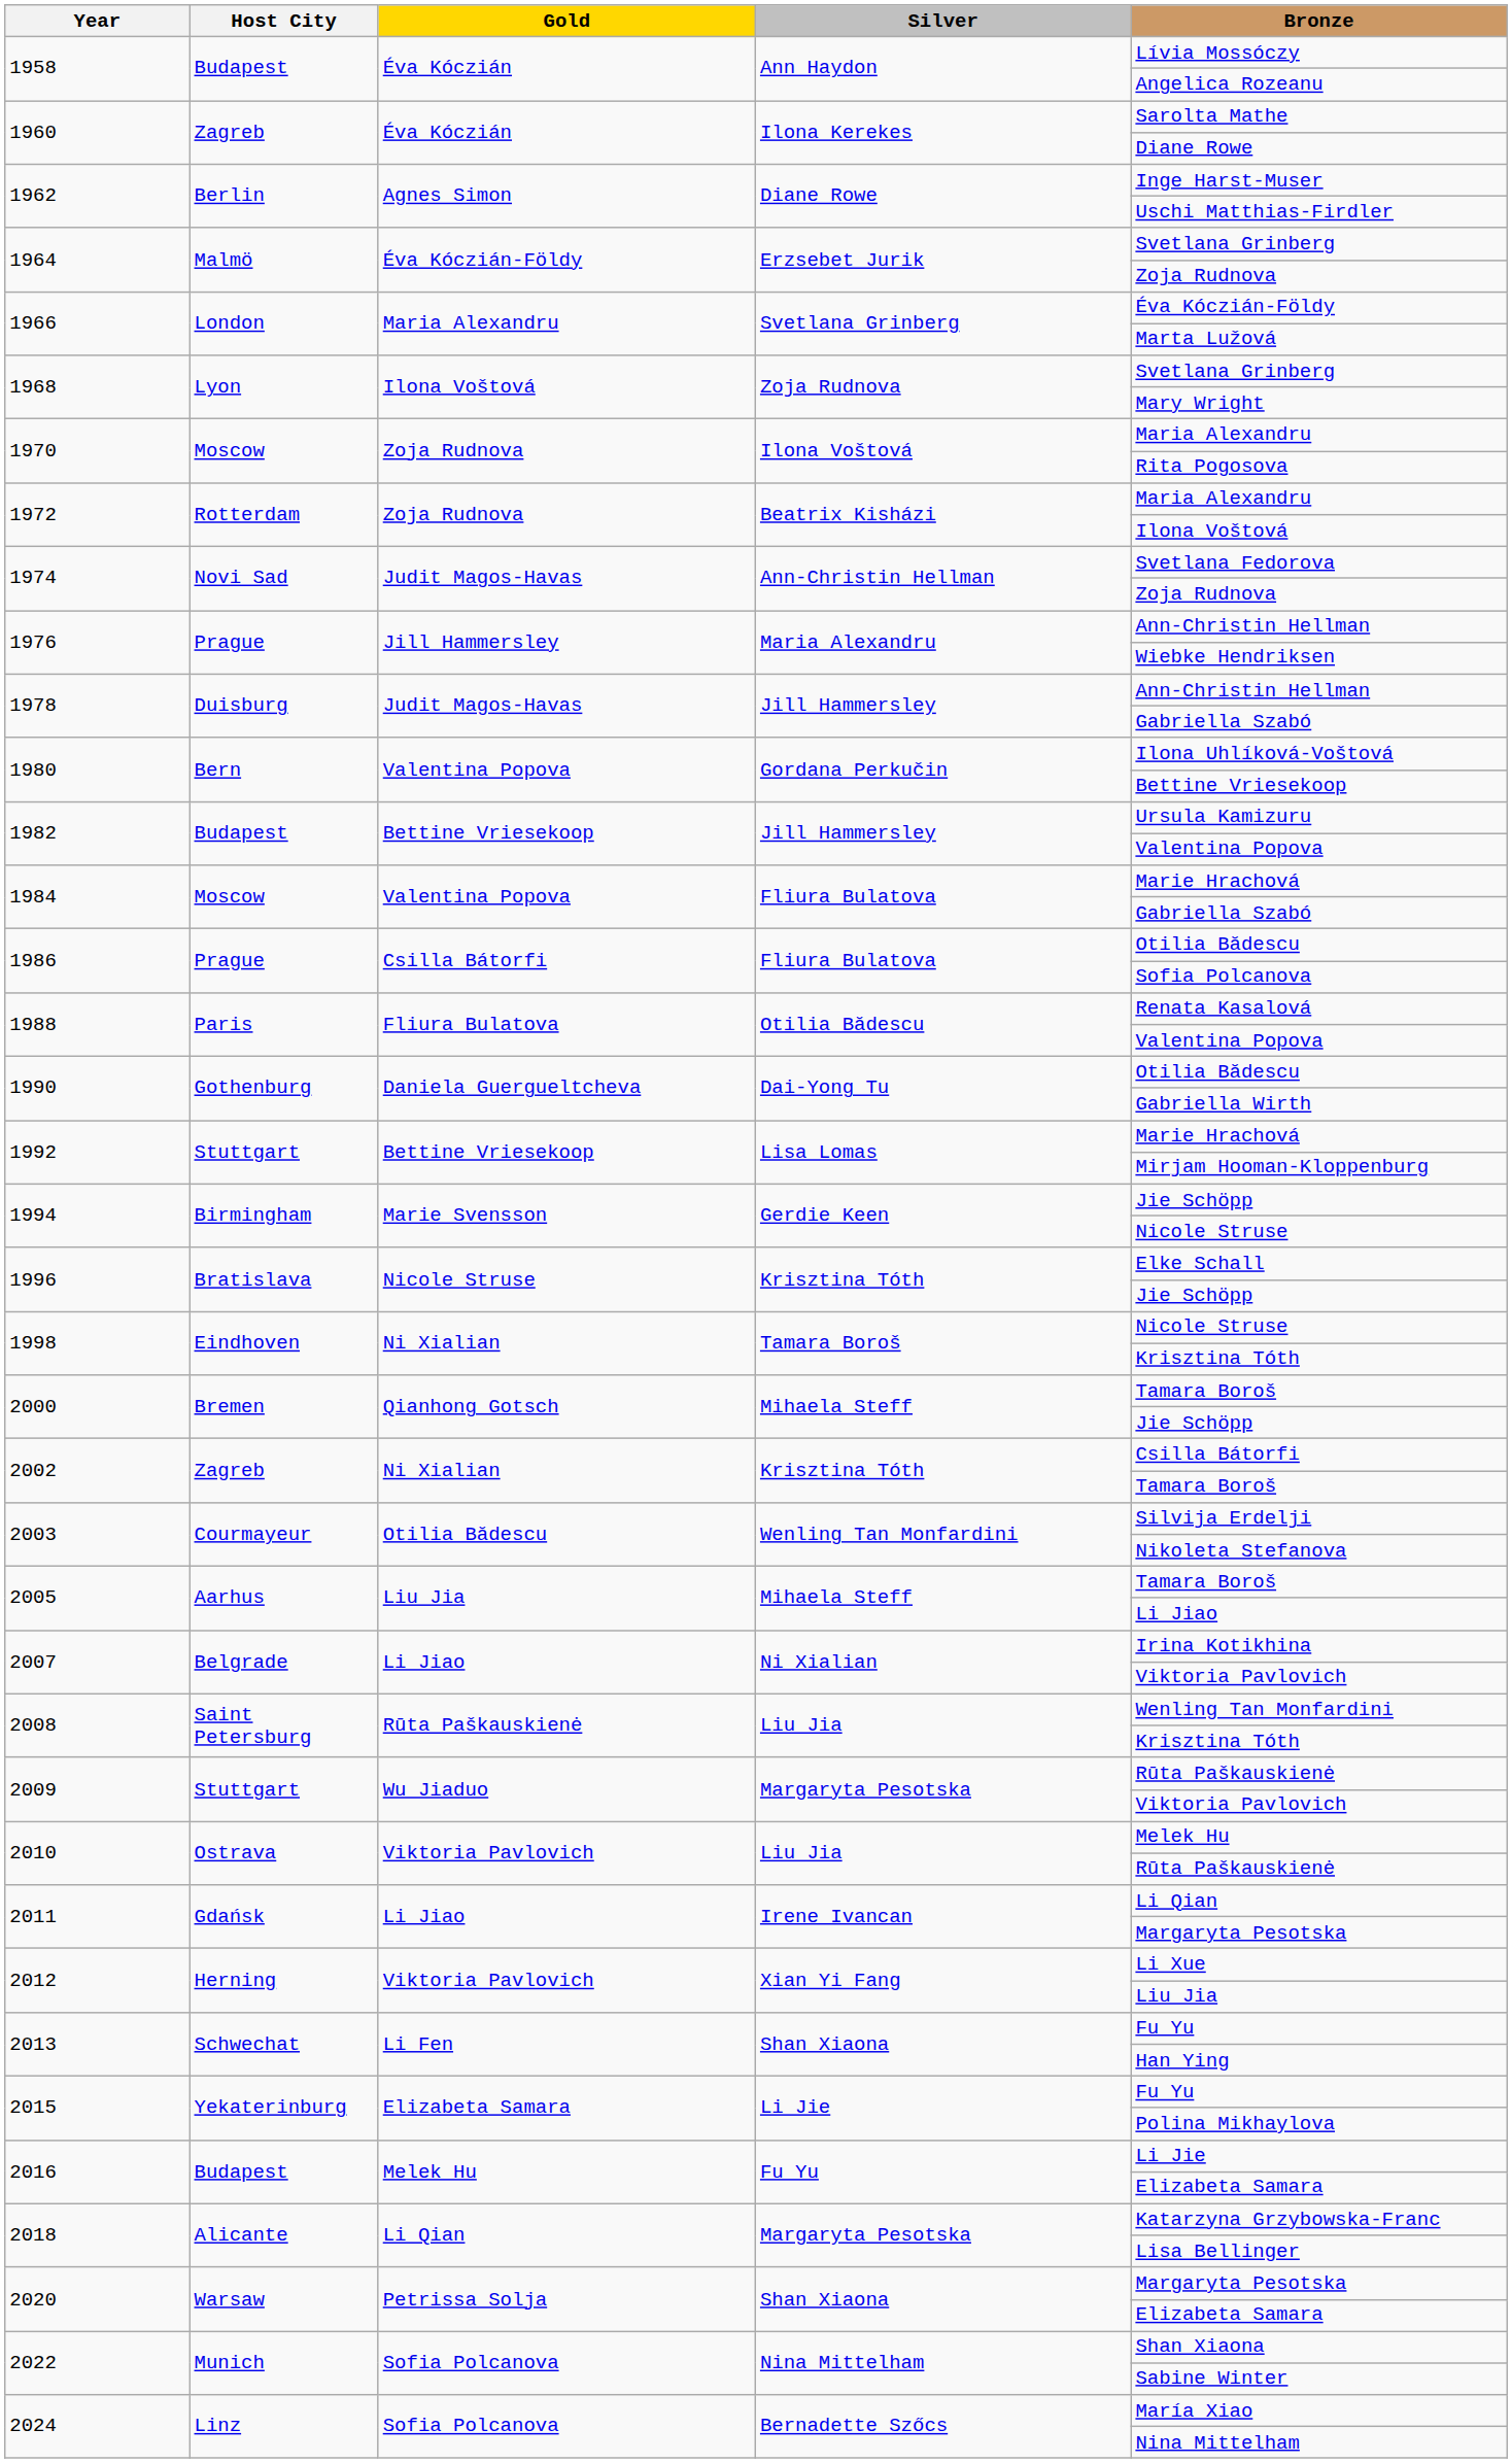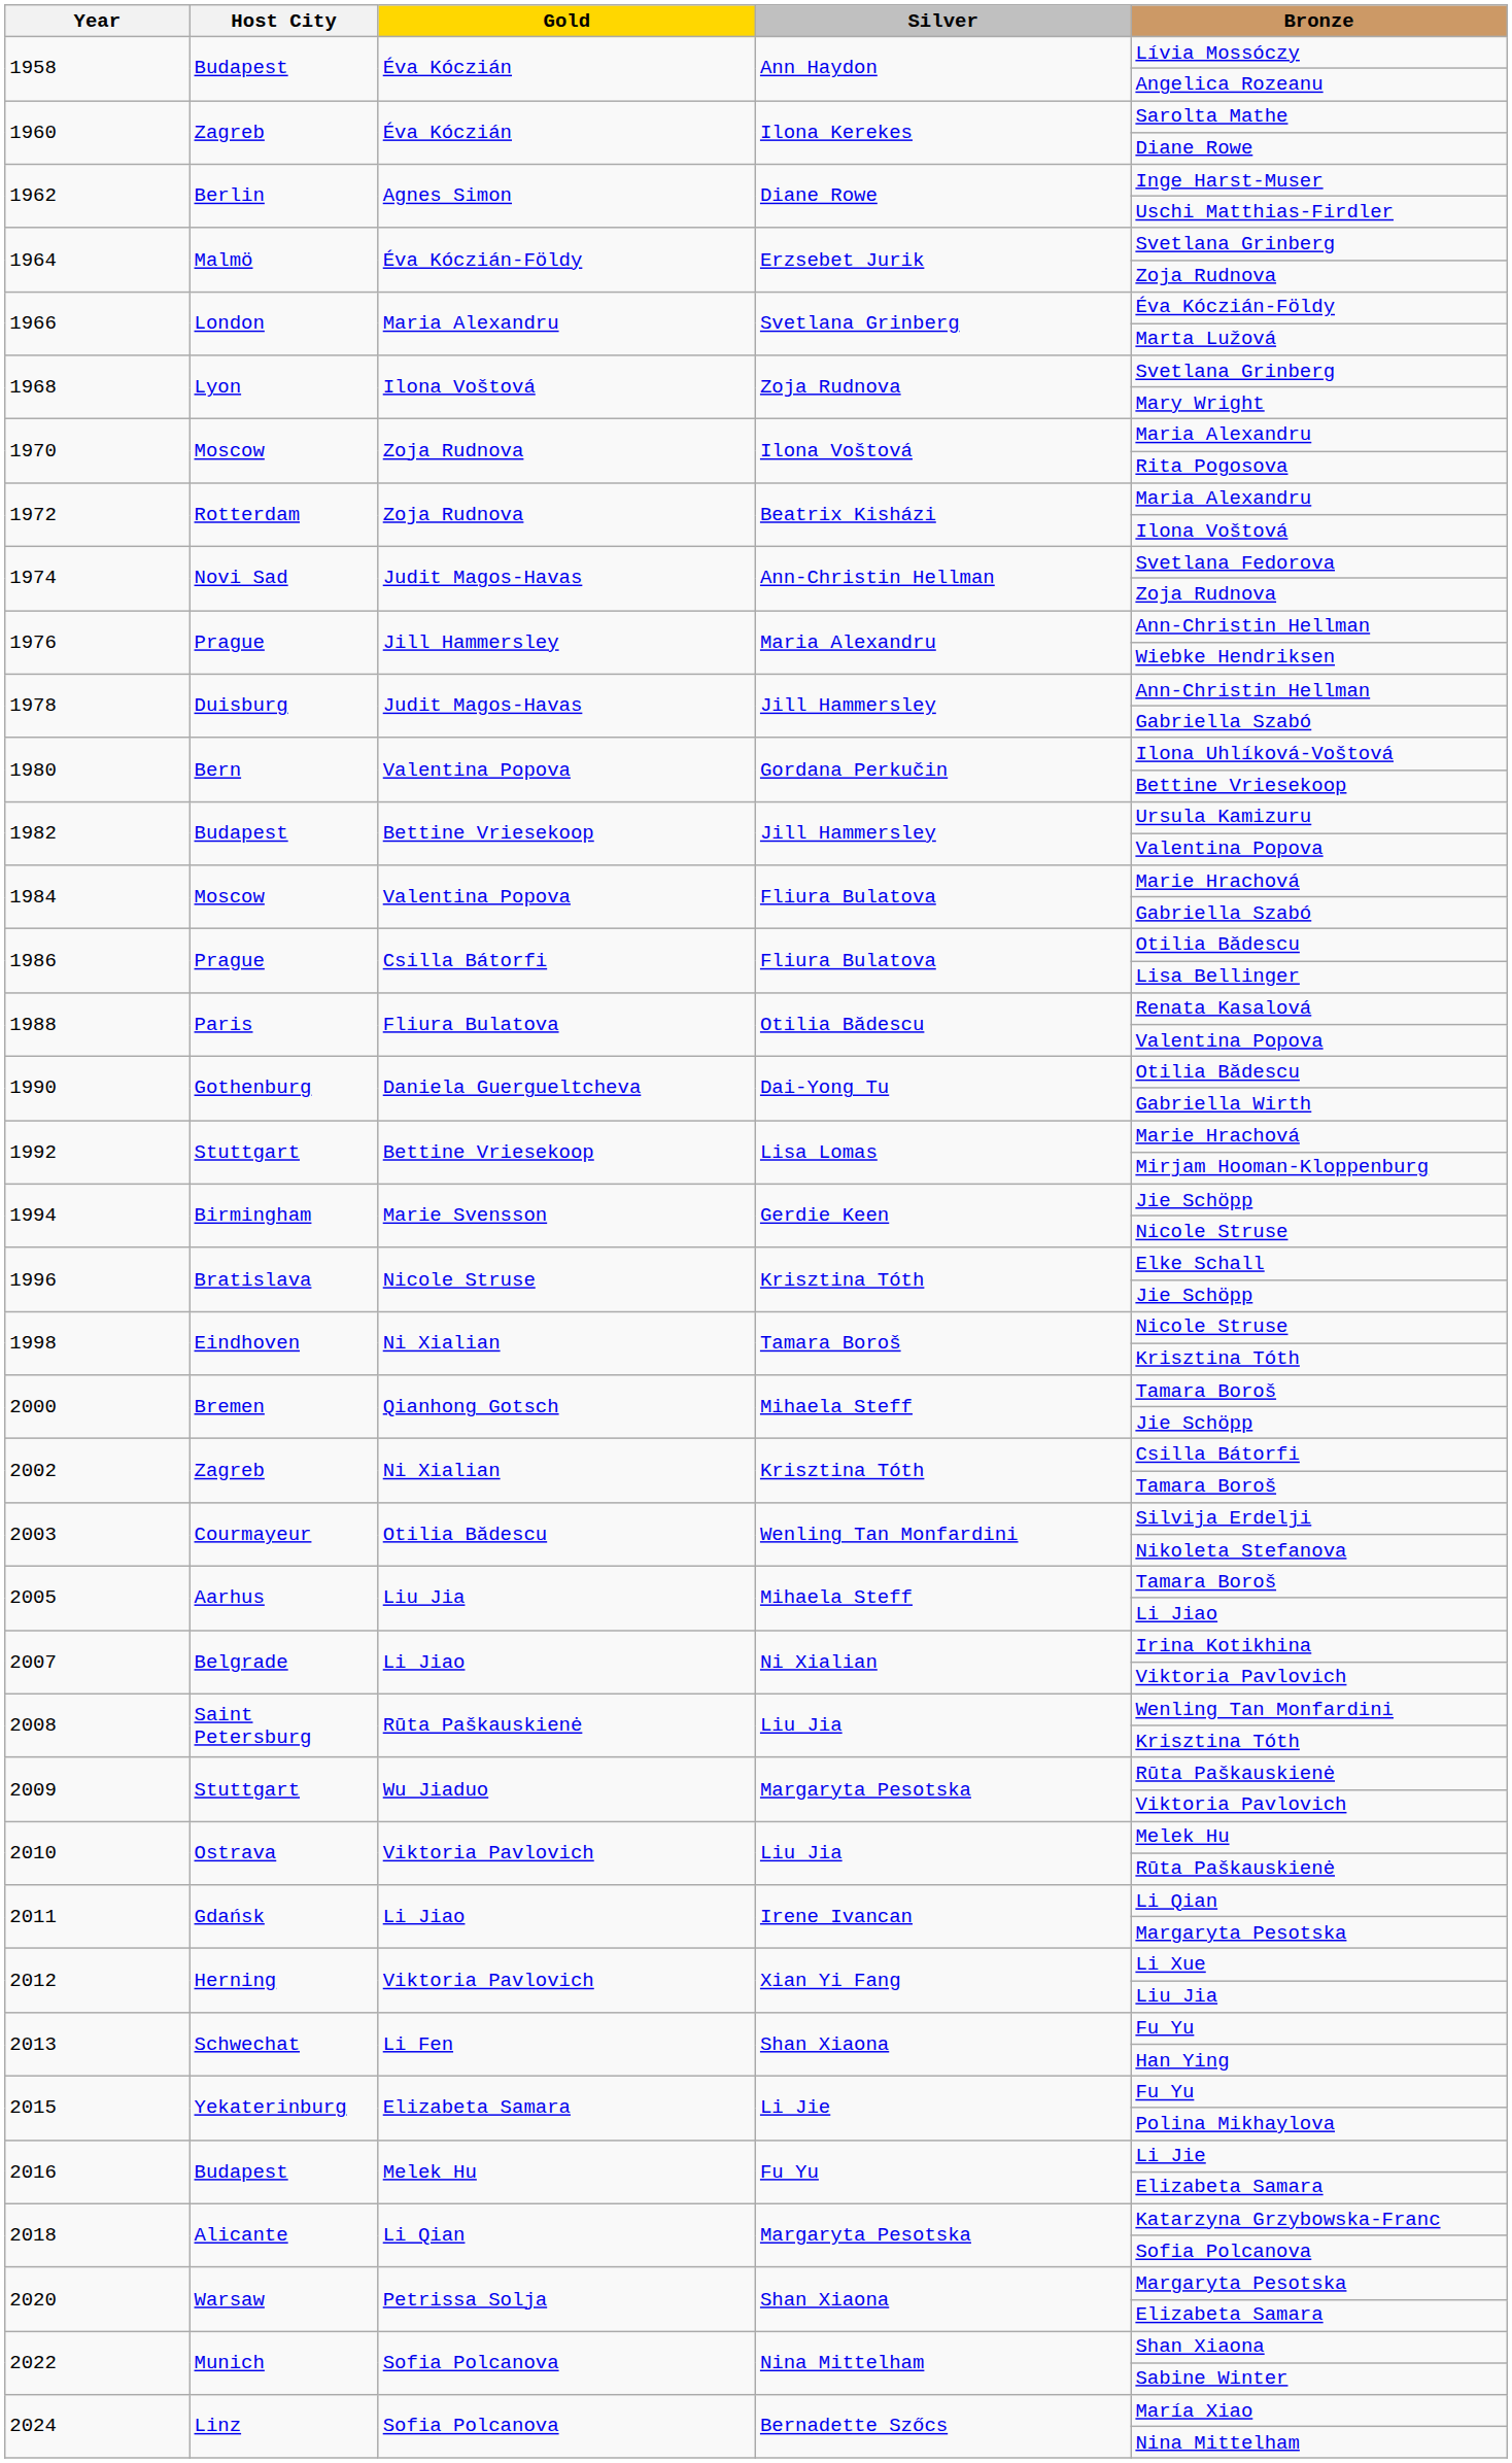row 31 | Bronze: Sofia Polcanova -> Lisa Bellinger
row 71 | Bronze: Lisa Bellinger -> Sofia Polcanova
